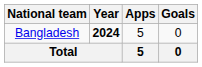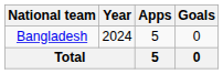Bangladesh | Year: bold -> normal
